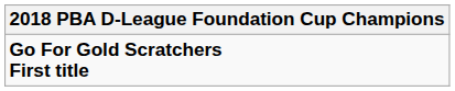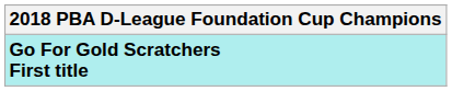row 2 | column 1: no background -> paleturquoise background
